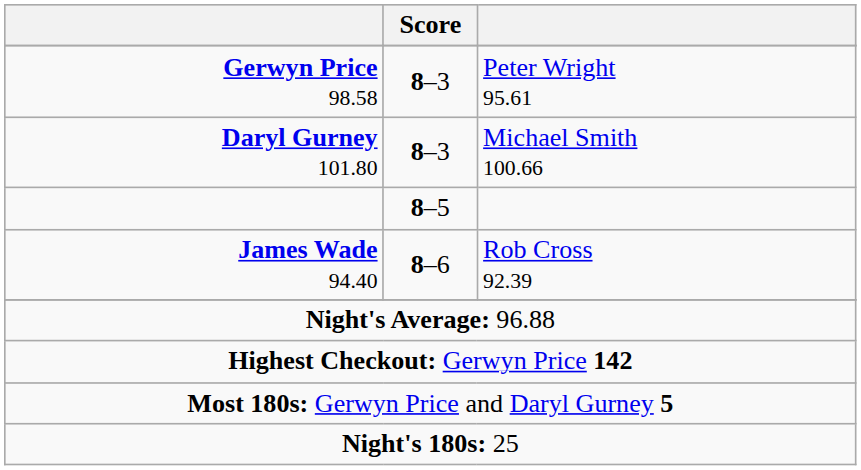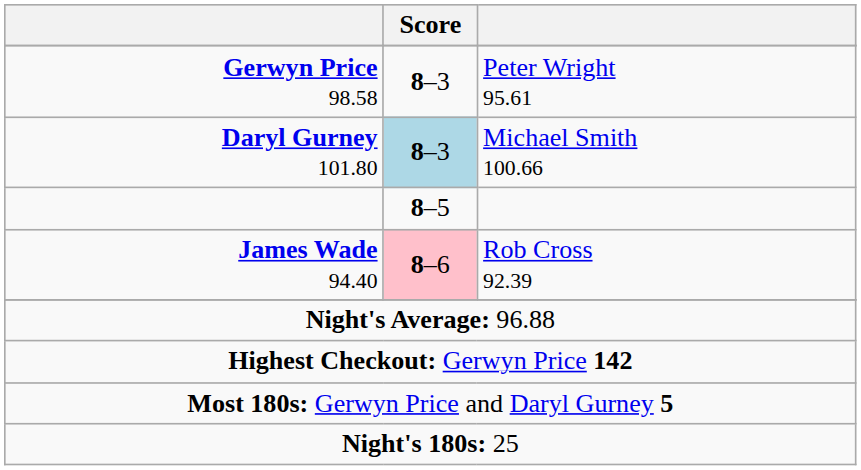Daryl Gurney 101.80 | Score: no background -> lightblue background
James Wade 94.40 | Score: no background -> pink background
